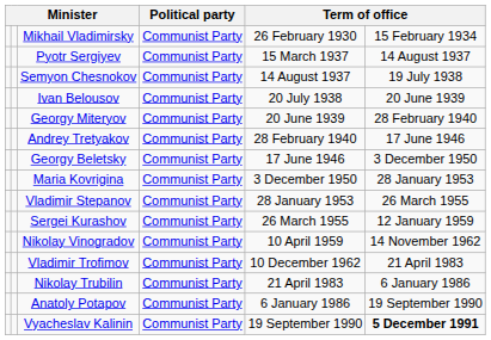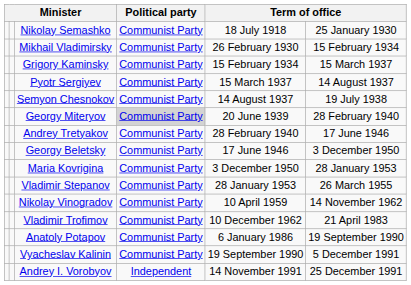+ row: Nikolay Semashko | Communist Party | 18 July 1918 | 25 January 1930
+ row: Grigory Kaminsky | Communist Party | 15 February 1934 | 15 March 1937
- row: Ivan Belousov | Communist Party | 20 July 1938 | 20 June 1939
Georgy Miteryov | Political party: no background -> lightgrey background
- row: Sergei Kurashov | Communist Party | 26 March 1955 | 12 January 1959
- row: Nikolay Trubilin | Communist Party | 21 April 1983 | 6 January 1986
Vyacheslav Kalinin | column 6: bold -> normal
+ row: Andrey I. Vorobyov | Independent | 14 November 1991 | 25 December 1991
